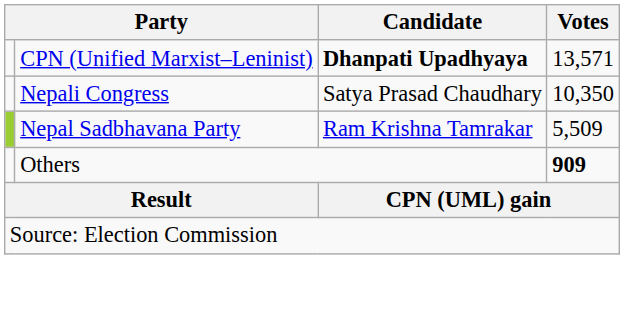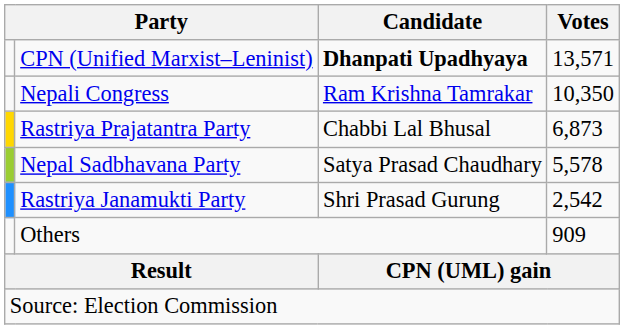Nepali Congress | Candidate: Satya Prasad Chaudhary -> Ram Krishna Tamrakar
+ row: Rastriya Prajatantra Party | Chabbi Lal Bhusal | 6,873
Nepal Sadbhavana Party | Candidate: Ram Krishna Tamrakar -> Satya Prasad Chaudhary
Nepal Sadbhavana Party | Votes: 5,509 -> 5,578
+ row: Rastriya Janamukti Party | Shri Prasad Gurung | 2,542
Others | Votes: bold -> normal
